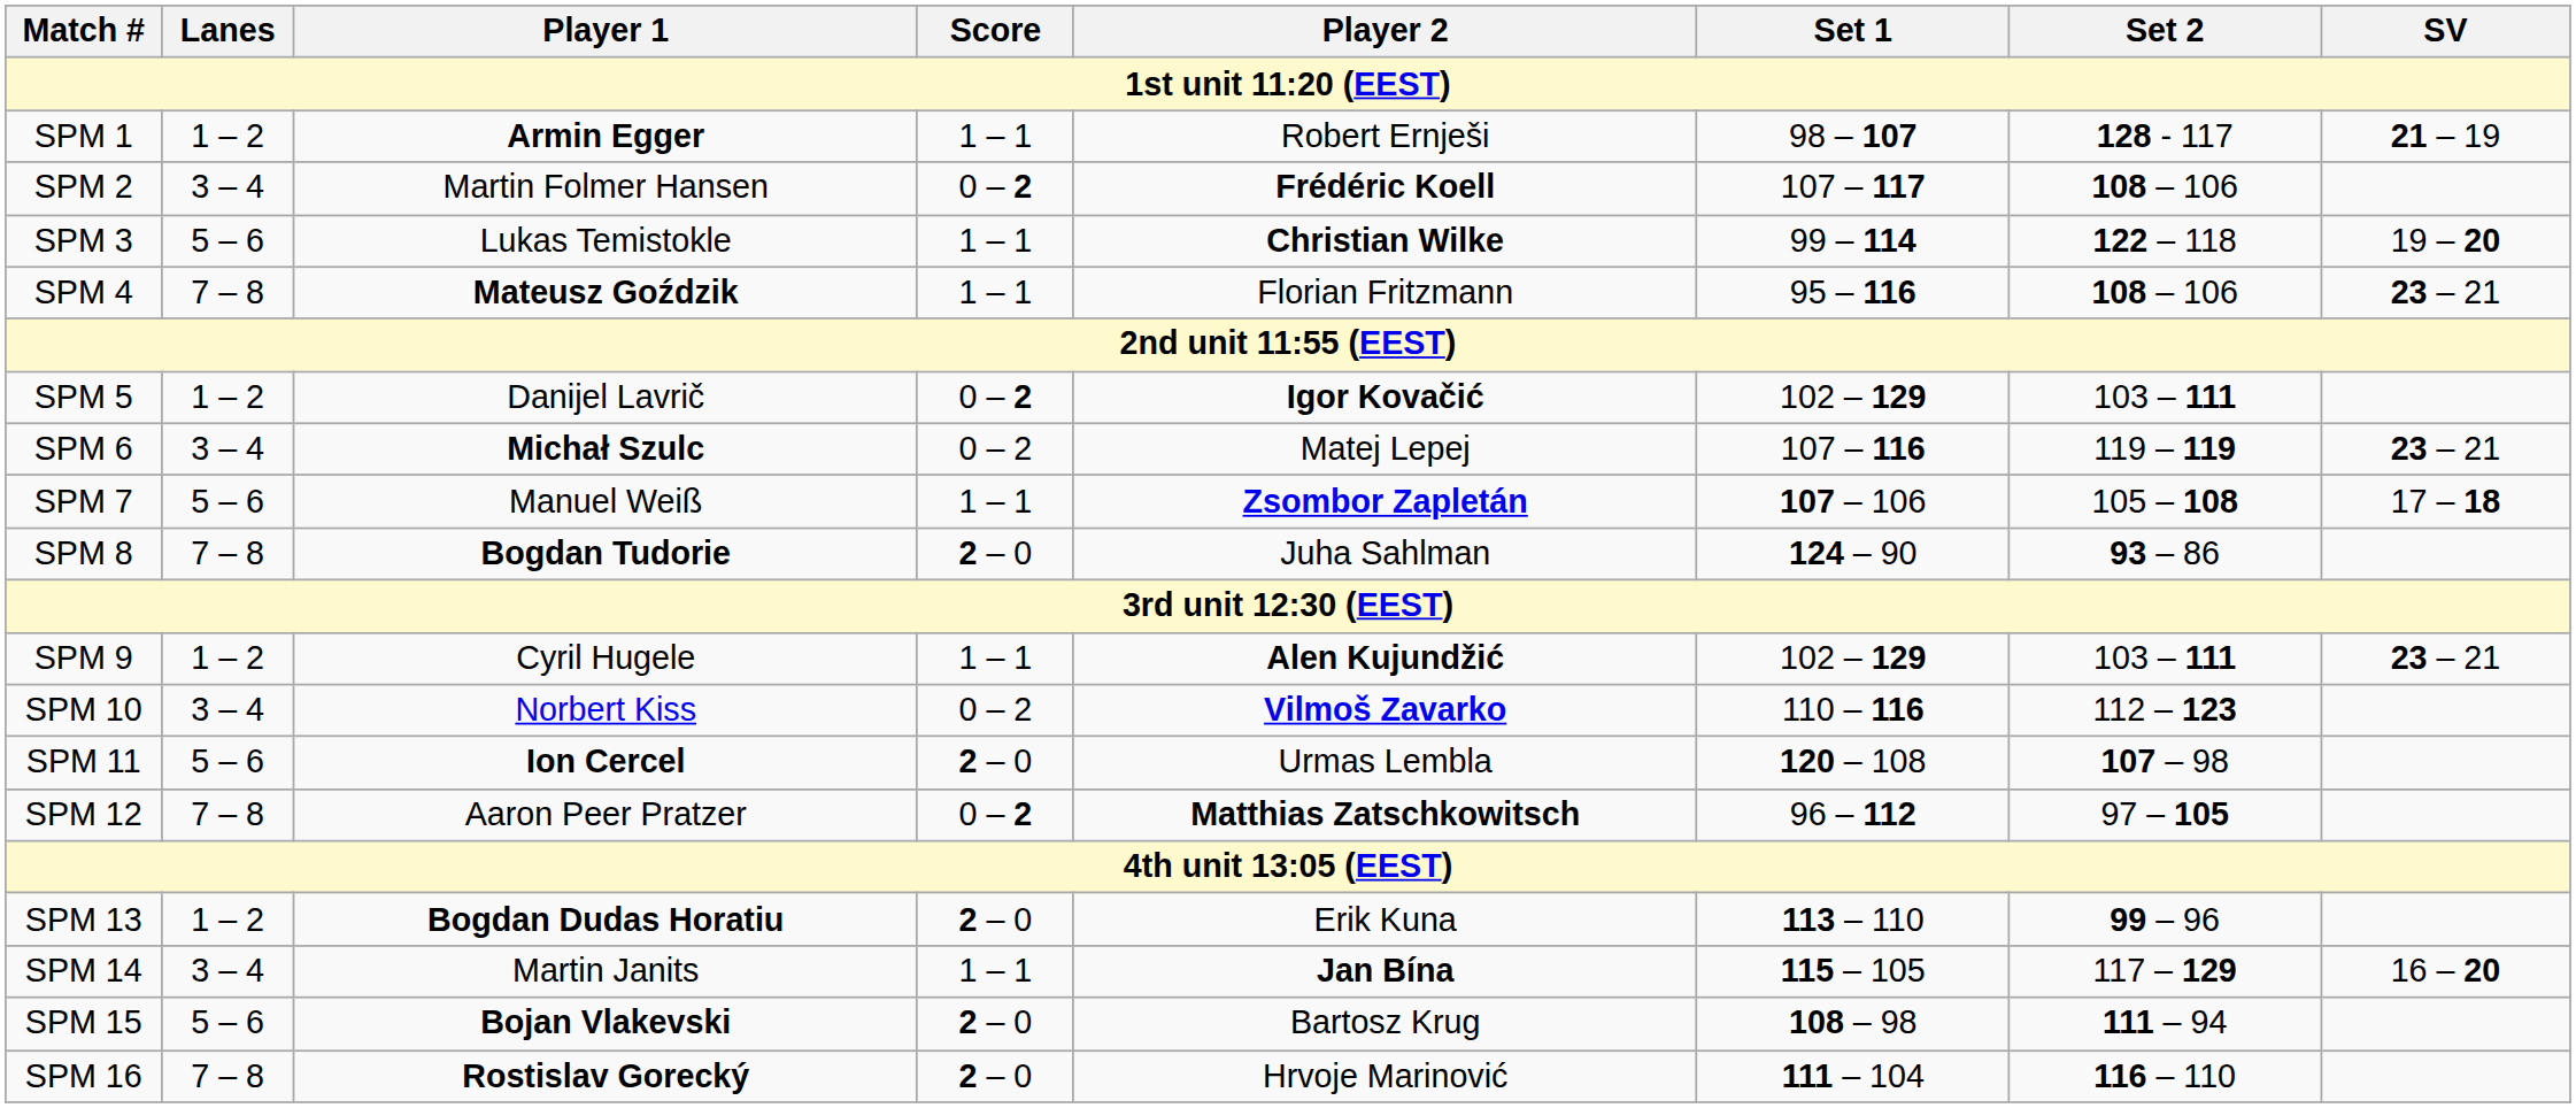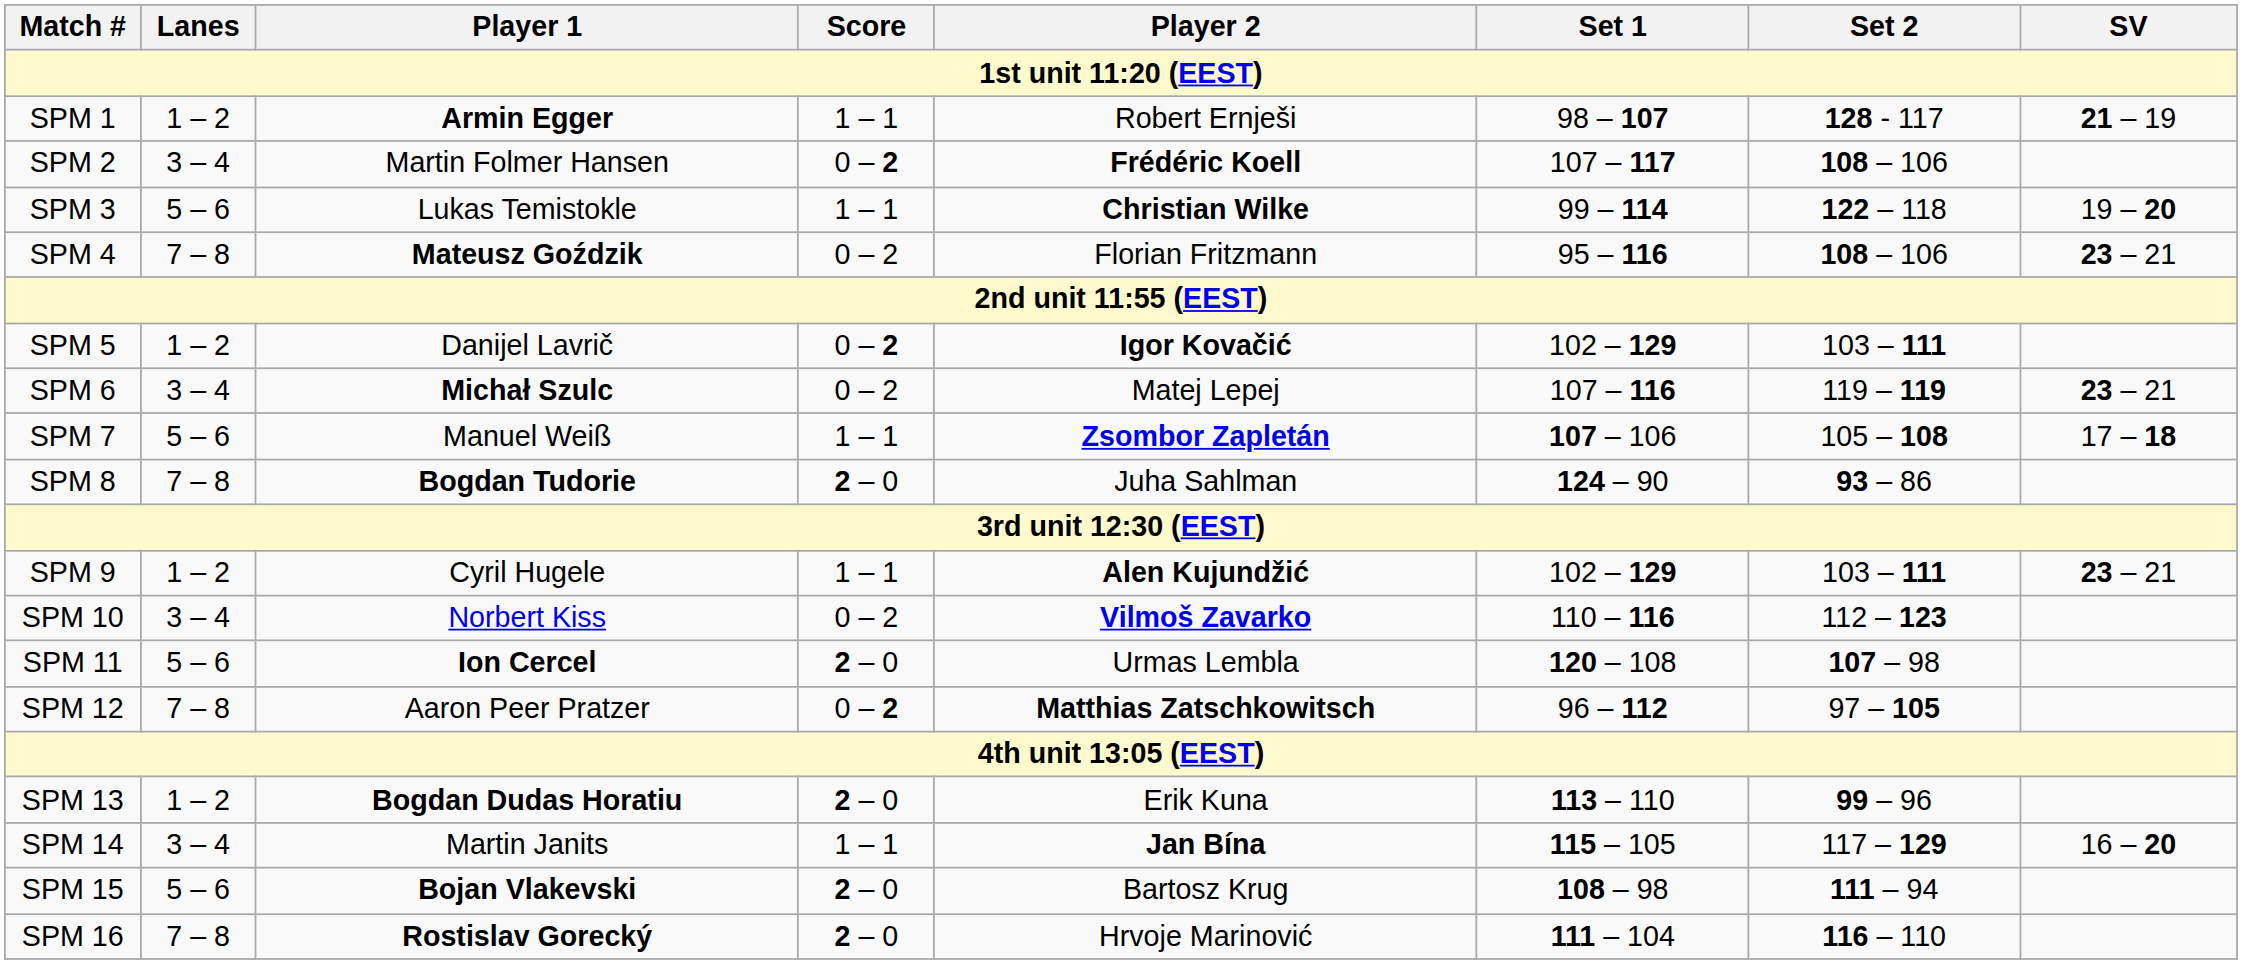SPM 4 | Score: 1 – 1 -> 0 – 2
